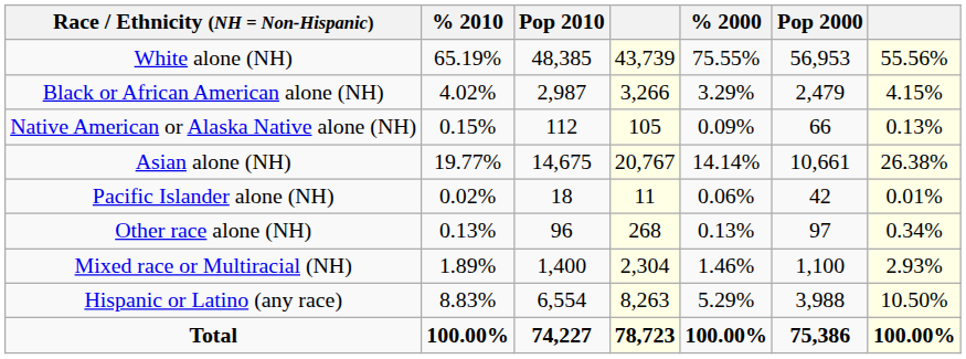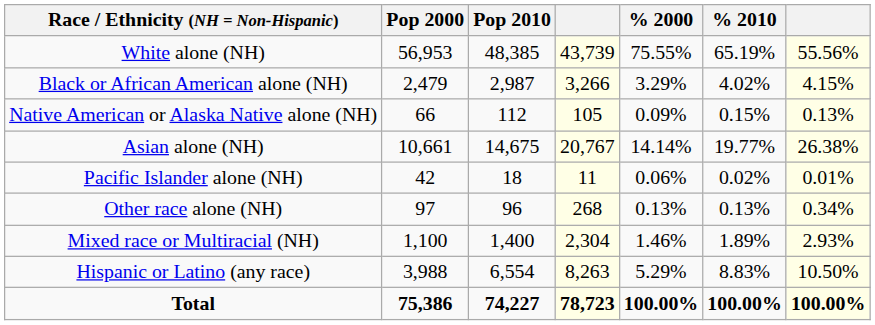columns swapped: Pop 2000 <-> % 2010
